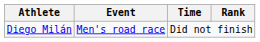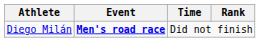Diego Milán | Event: normal -> bold
